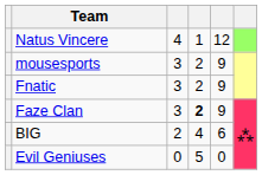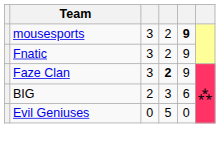- row: Natus Vincere | 4 | 1 | 12
mousesports | column 5: normal -> bold
BIG | column 4: 4 -> 3
